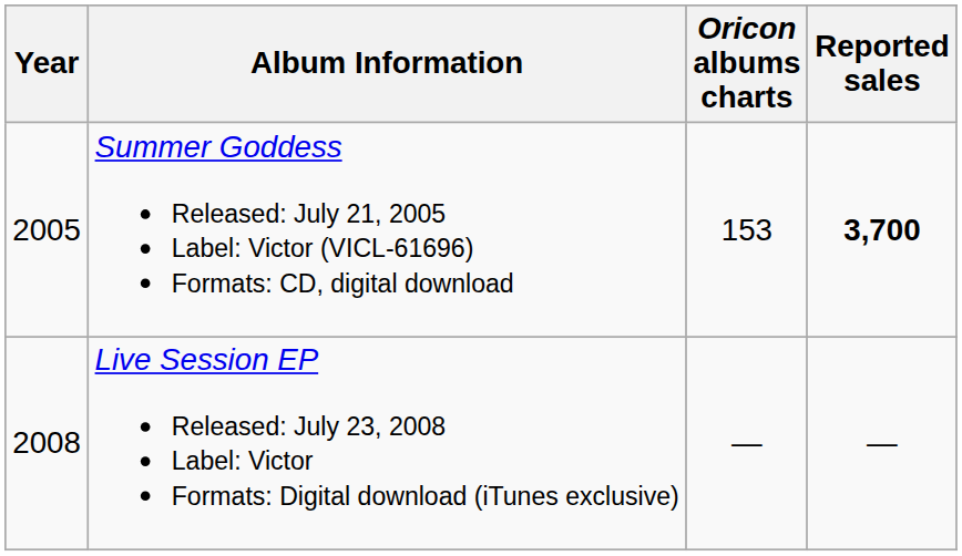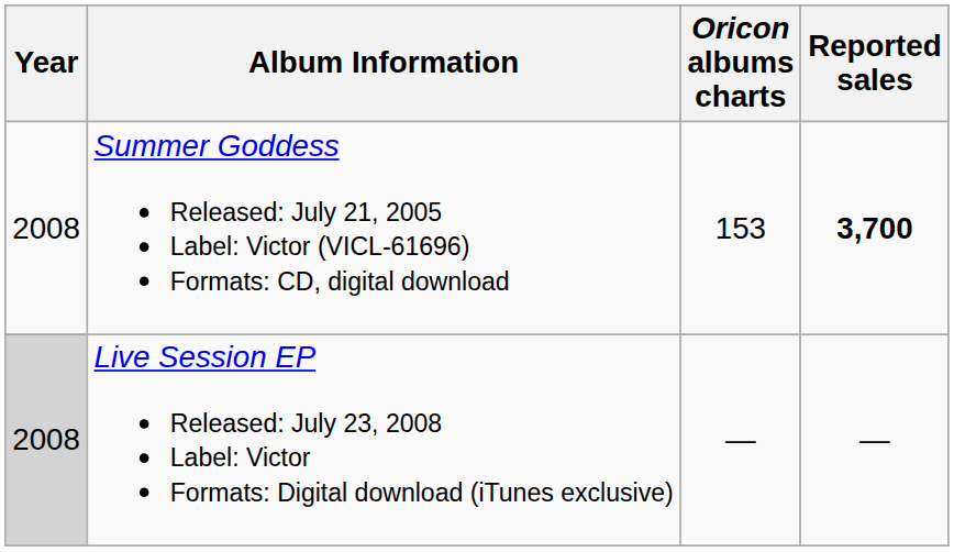row 2 | Year: 2005 -> 2008
row 3 | Year: no background -> lightgrey background
